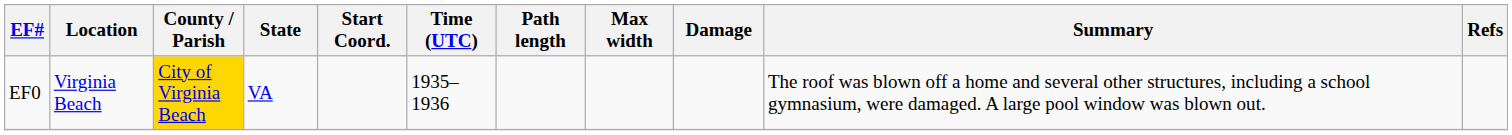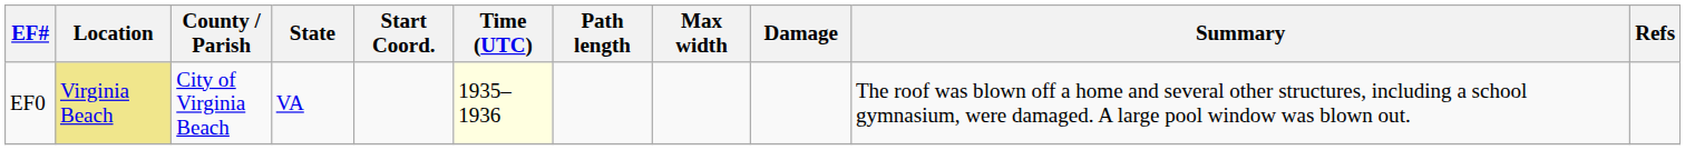EF0 | Location: no background -> khaki background
EF0 | County / Parish: gold background -> no background
EF0 | Time (UTC): no background -> lightyellow background
